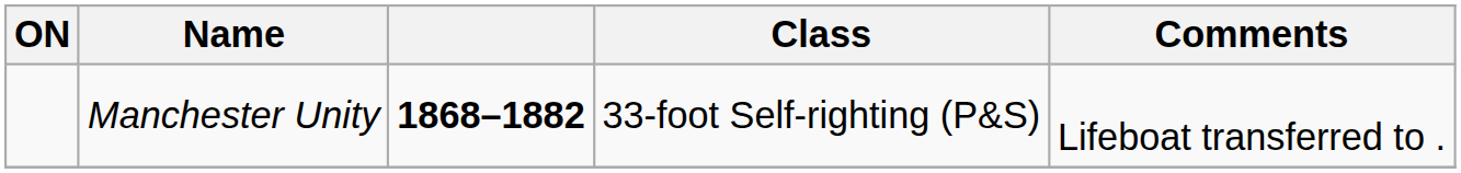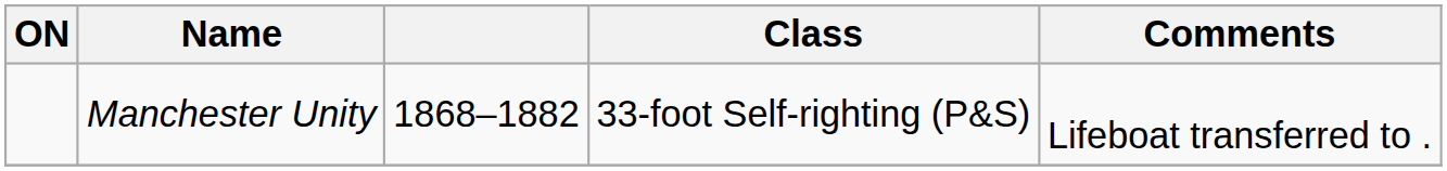Manchester Unity | column 3: bold -> normal
